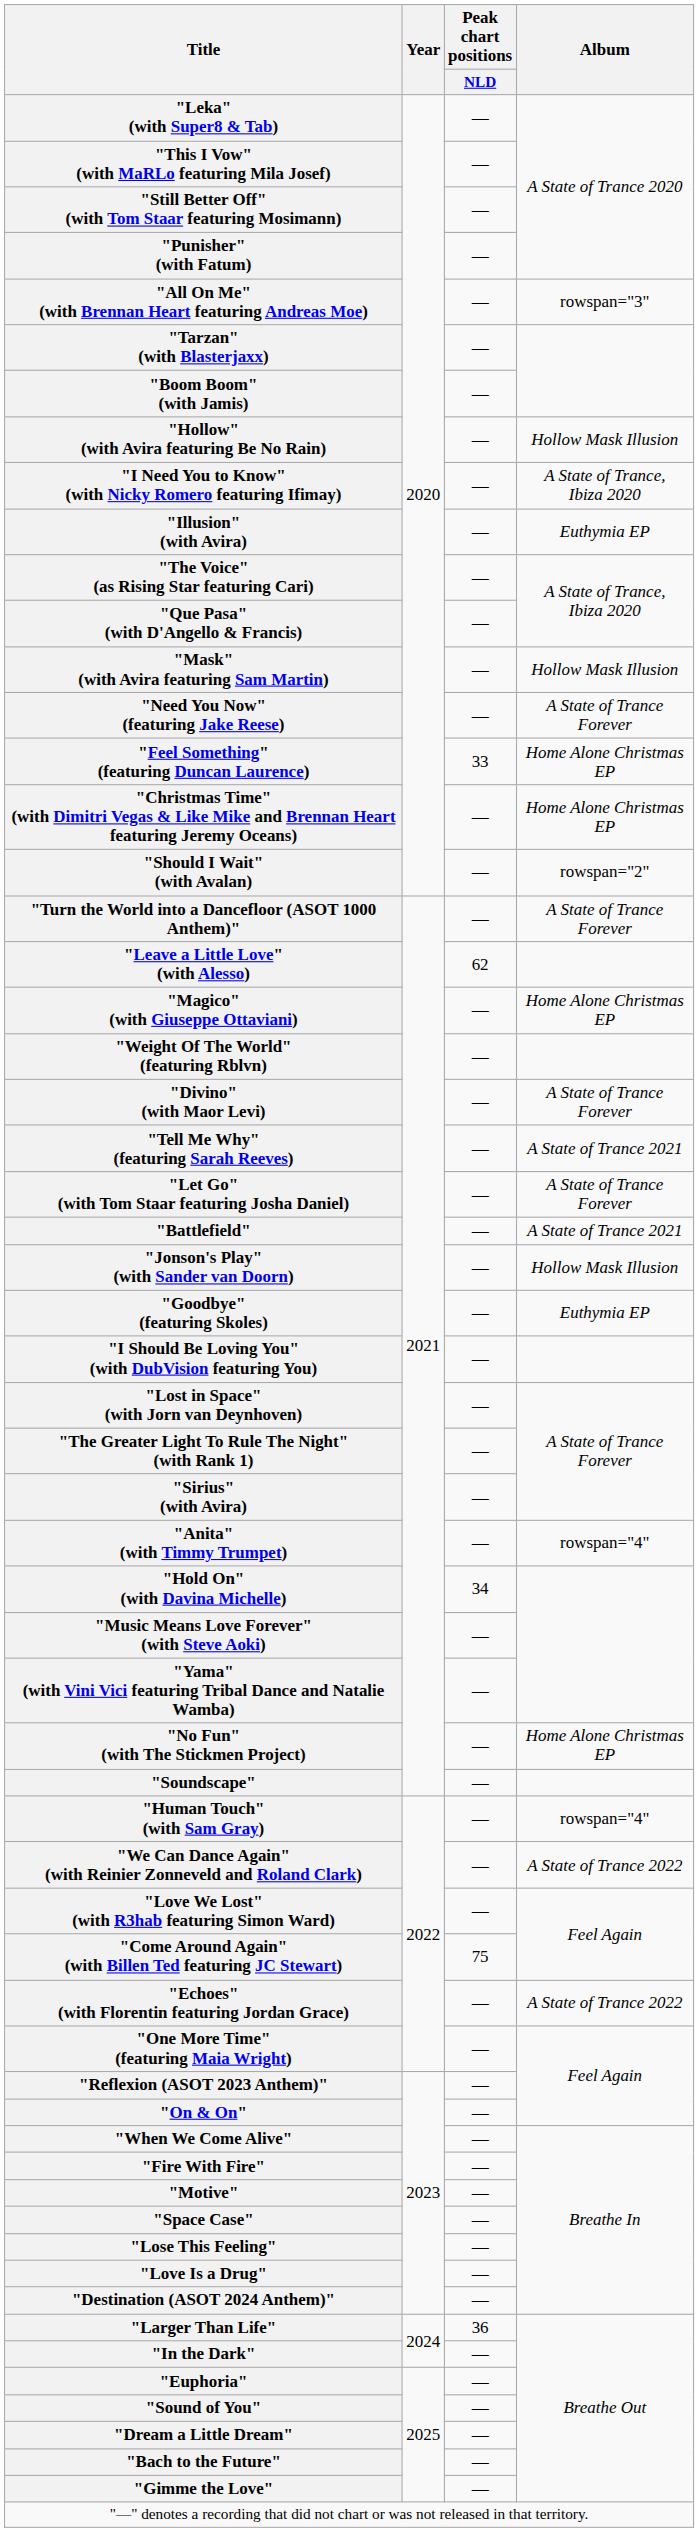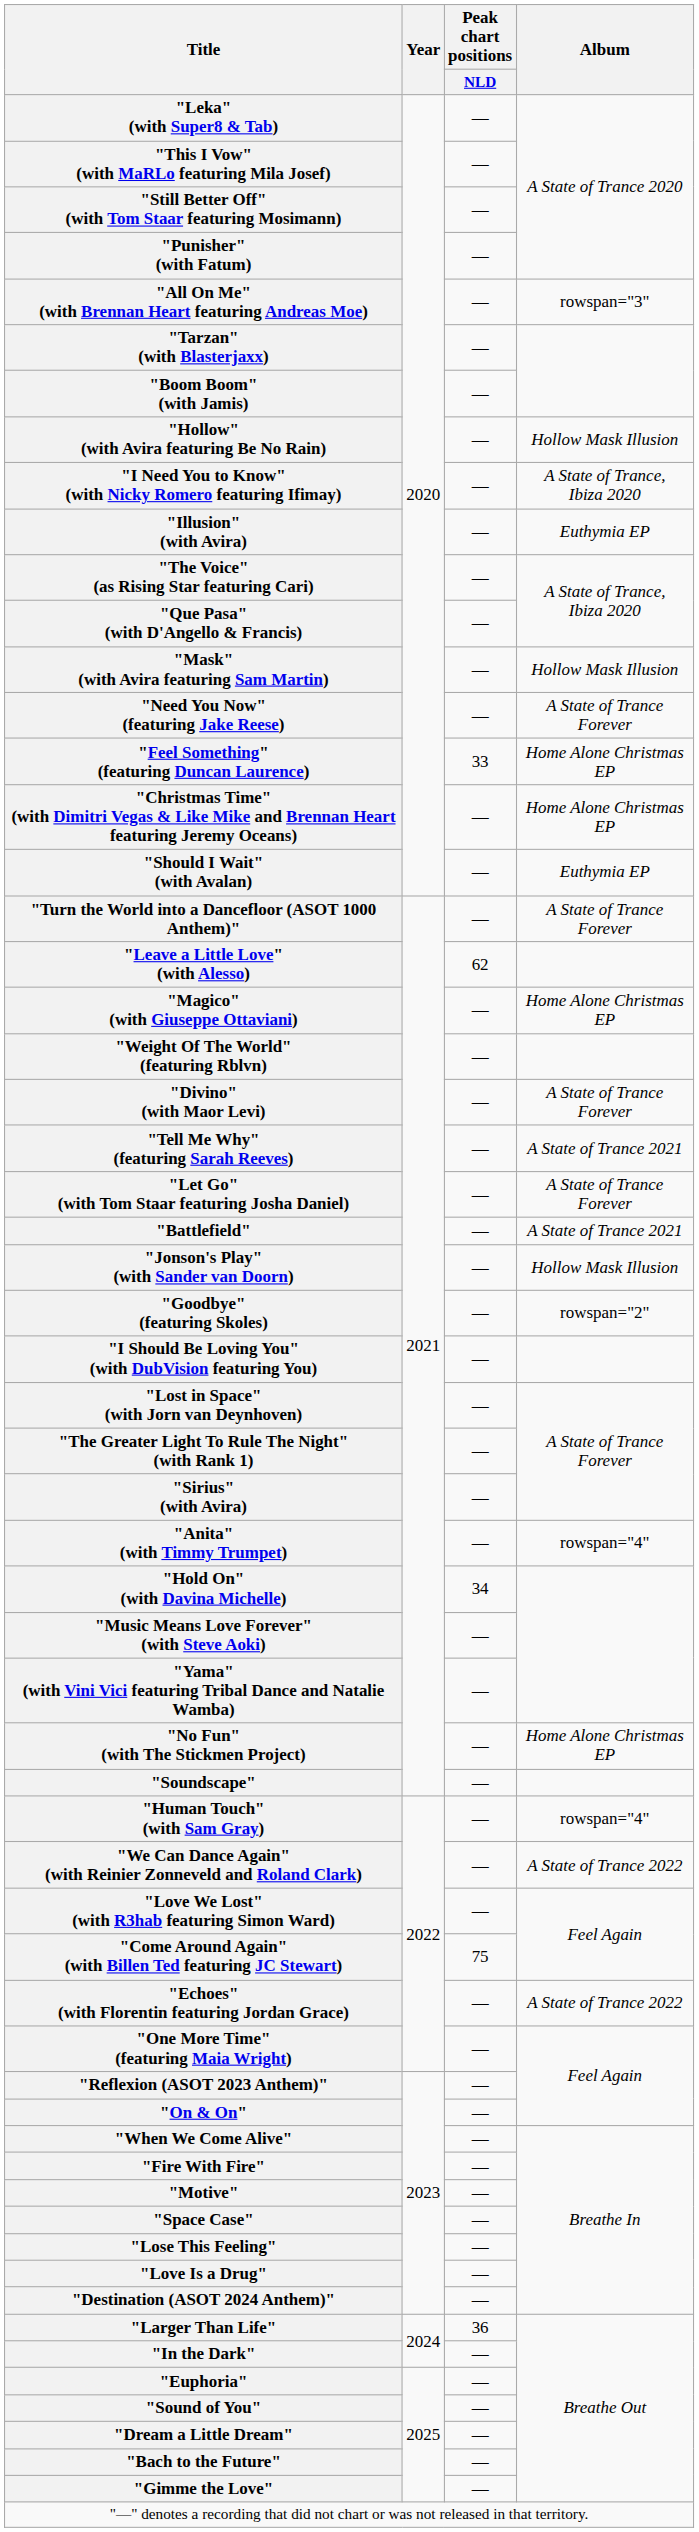"Should I Wait" (with Avalan) | Album: rowspan="2" -> Euthymia EP
"Goodbye" (featuring Skoles) | Album: Euthymia EP -> rowspan="2"
